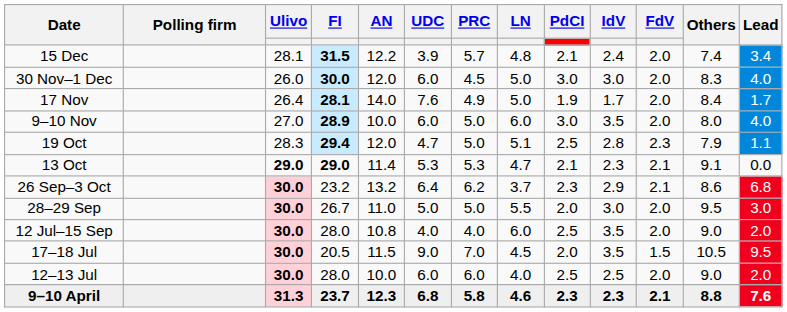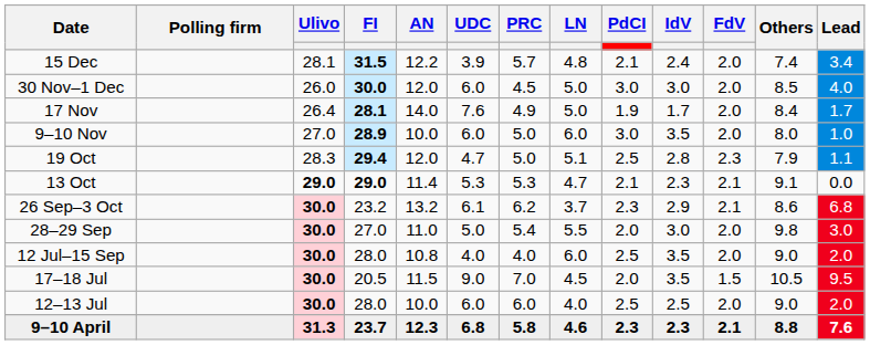30 Nov–1 Dec | Others: 8.3 -> 8.5
9–10 Nov | Lead: 4.0 -> 1.0
26 Sep–3 Oct | UDC: 6.4 -> 6.1
28–29 Sep | FI: 26.7 -> 27.0
28–29 Sep | PRC: 5.0 -> 5.4
28–29 Sep | Others: 9.5 -> 9.8
